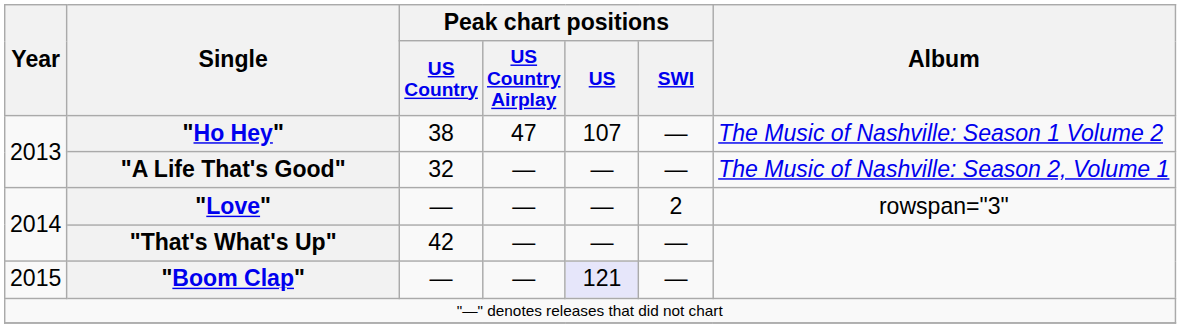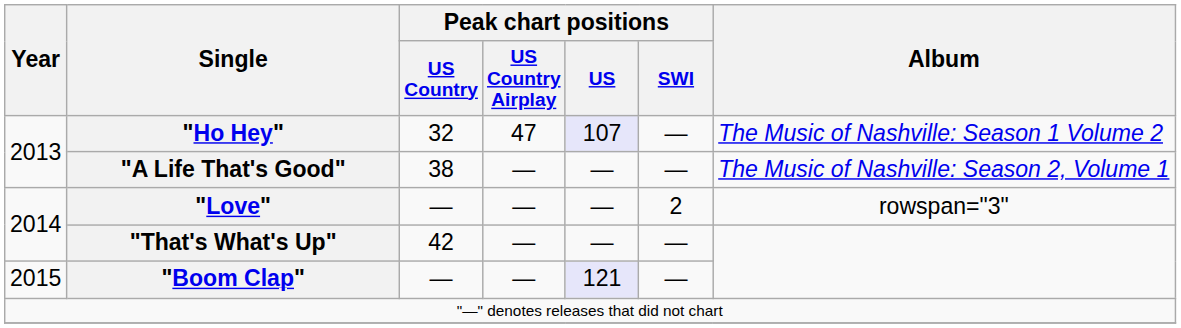"Ho Hey" | Peak chart positions / US Country: 38 -> 32
"Ho Hey" | Peak chart positions / US: no background -> lavender background
"A Life That's Good" | Peak chart positions / US Country: 32 -> 38
